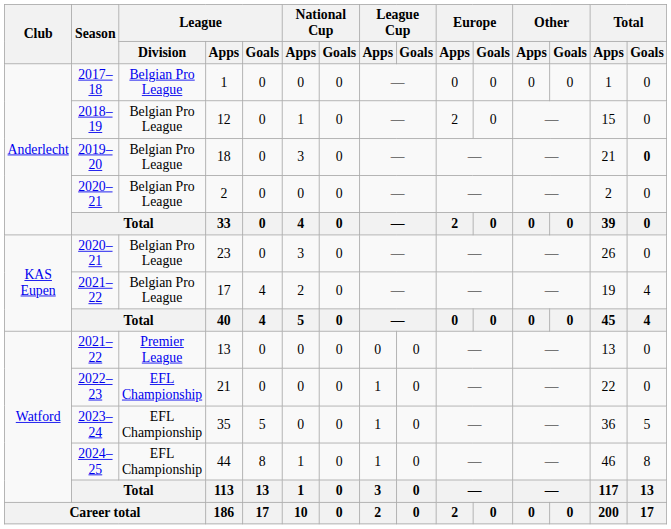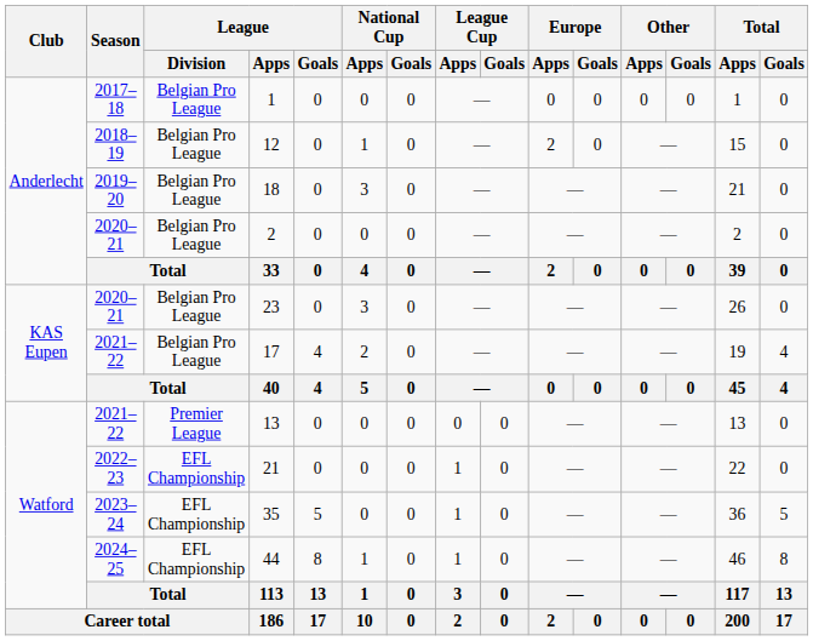18 | Total / Goals: bold -> normal
